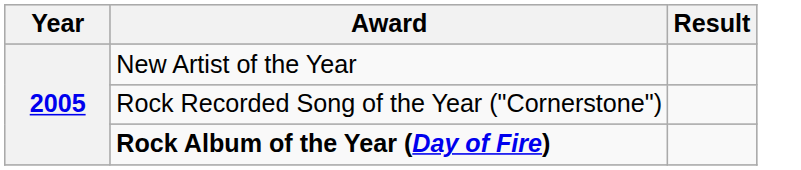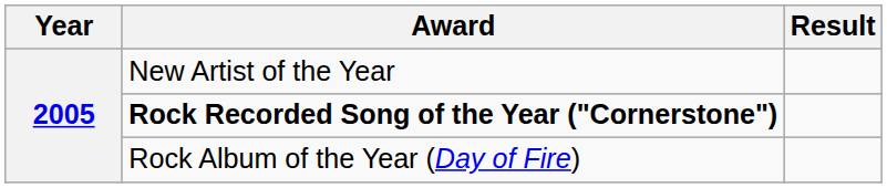Rock Recorded Song of the Year ("Cornerstone") | Award: normal -> bold
Rock Album of the Year (Day of Fire) | Award: bold -> normal
